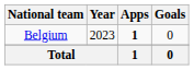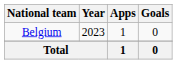Belgium | Apps: bold -> normal
